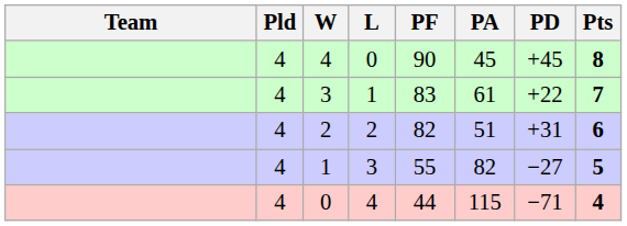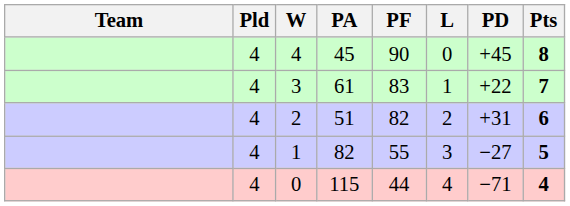columns swapped: L <-> PA
